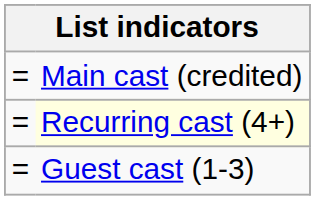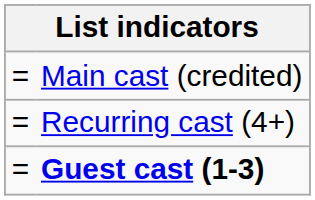Recurring cast (4+) | column 2: lightyellow background -> no background
Guest cast (1-3) | column 2: normal -> bold
